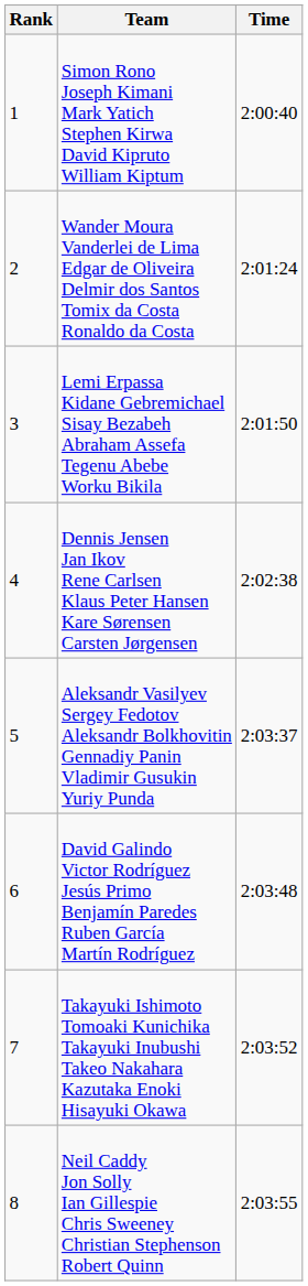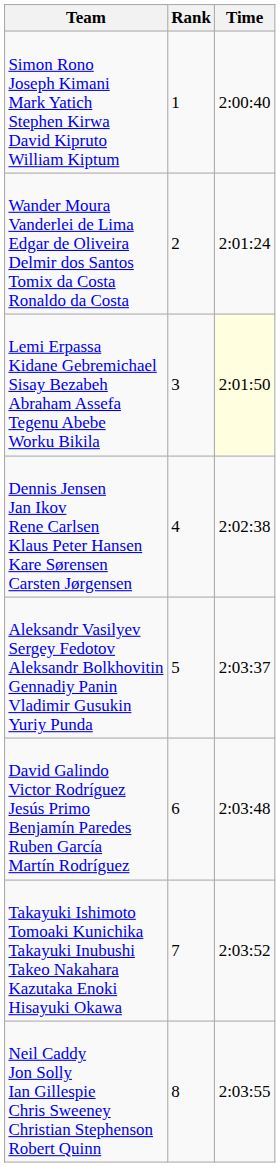columns swapped: Rank <-> Team
row 4 | Time: no background -> lightyellow background
